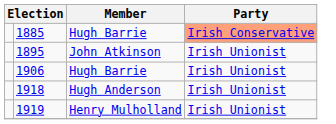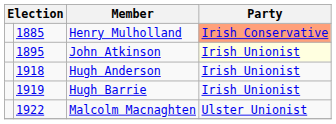1885 | Member: Hugh Barrie -> Henry Mulholland
1895 | Party: no background -> lightyellow background
- row: 1906 | Hugh Barrie | Irish Unionist
1919 | Member: Henry Mulholland -> Hugh Barrie
+ row: 1922 | Malcolm Macnaghten | Ulster Unionist
